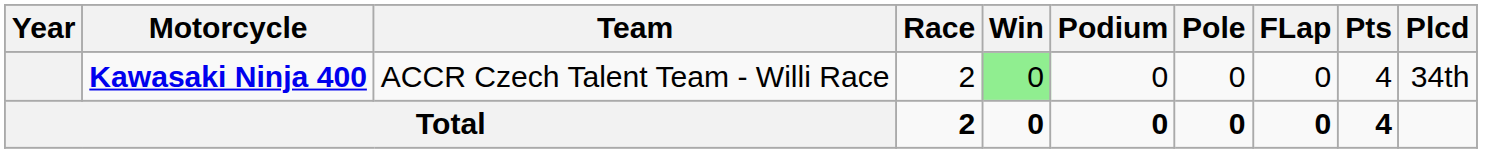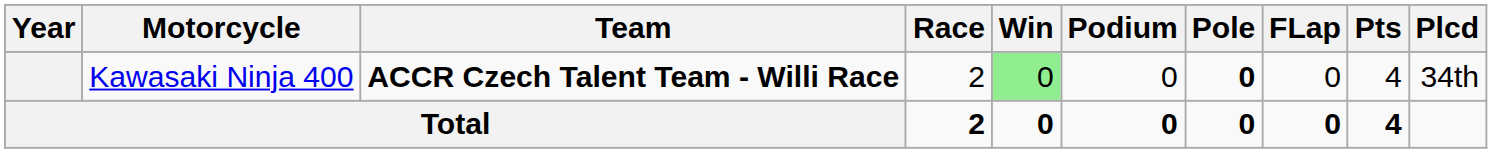row 2 | Motorcycle: bold -> normal
row 2 | Team: normal -> bold
row 2 | Pole: normal -> bold
